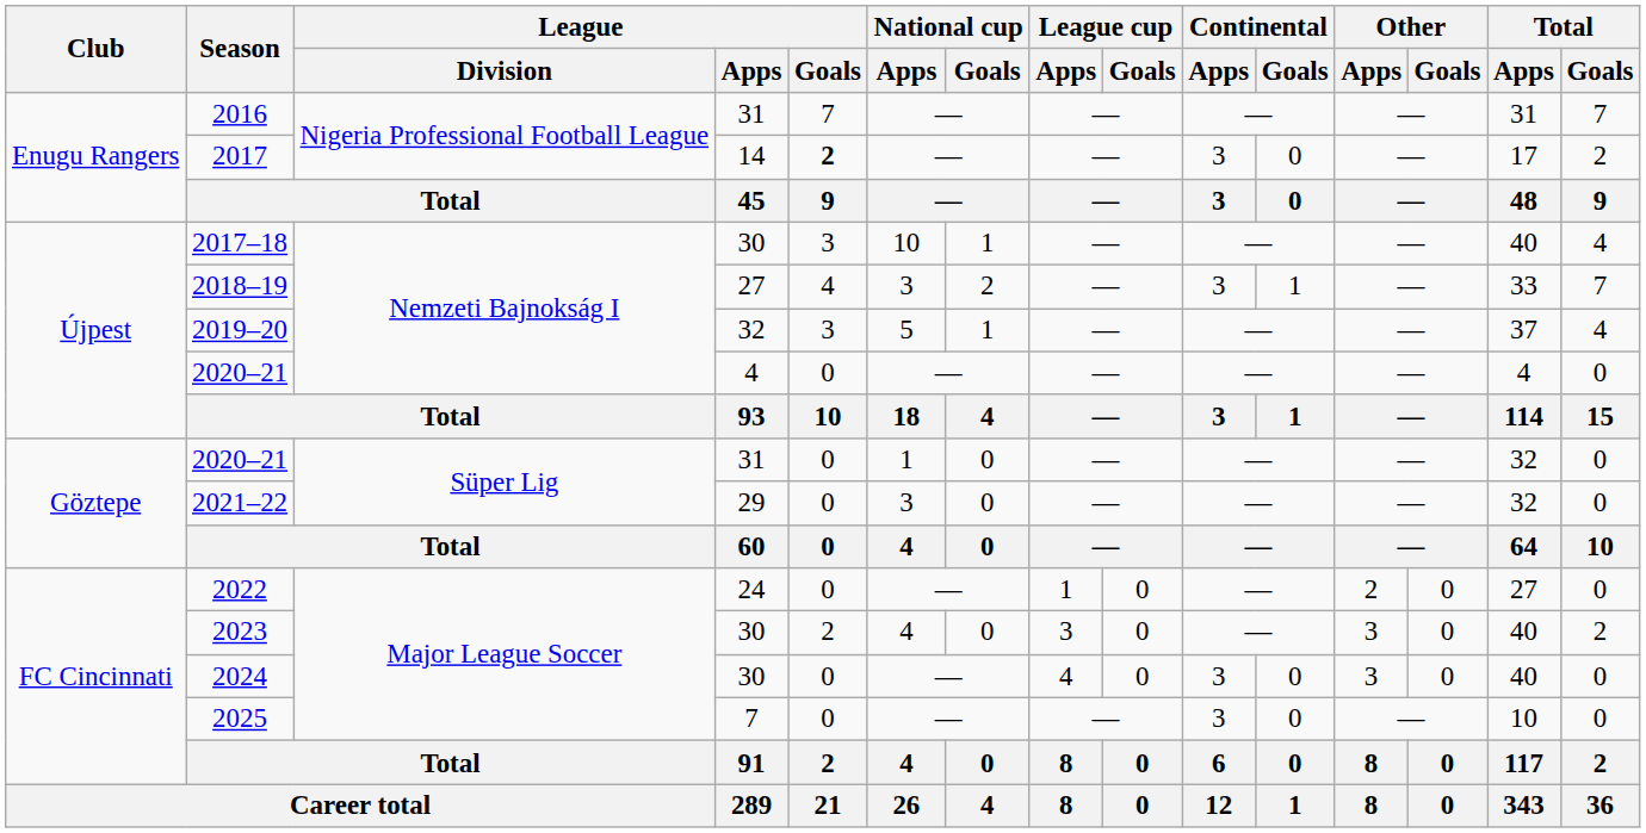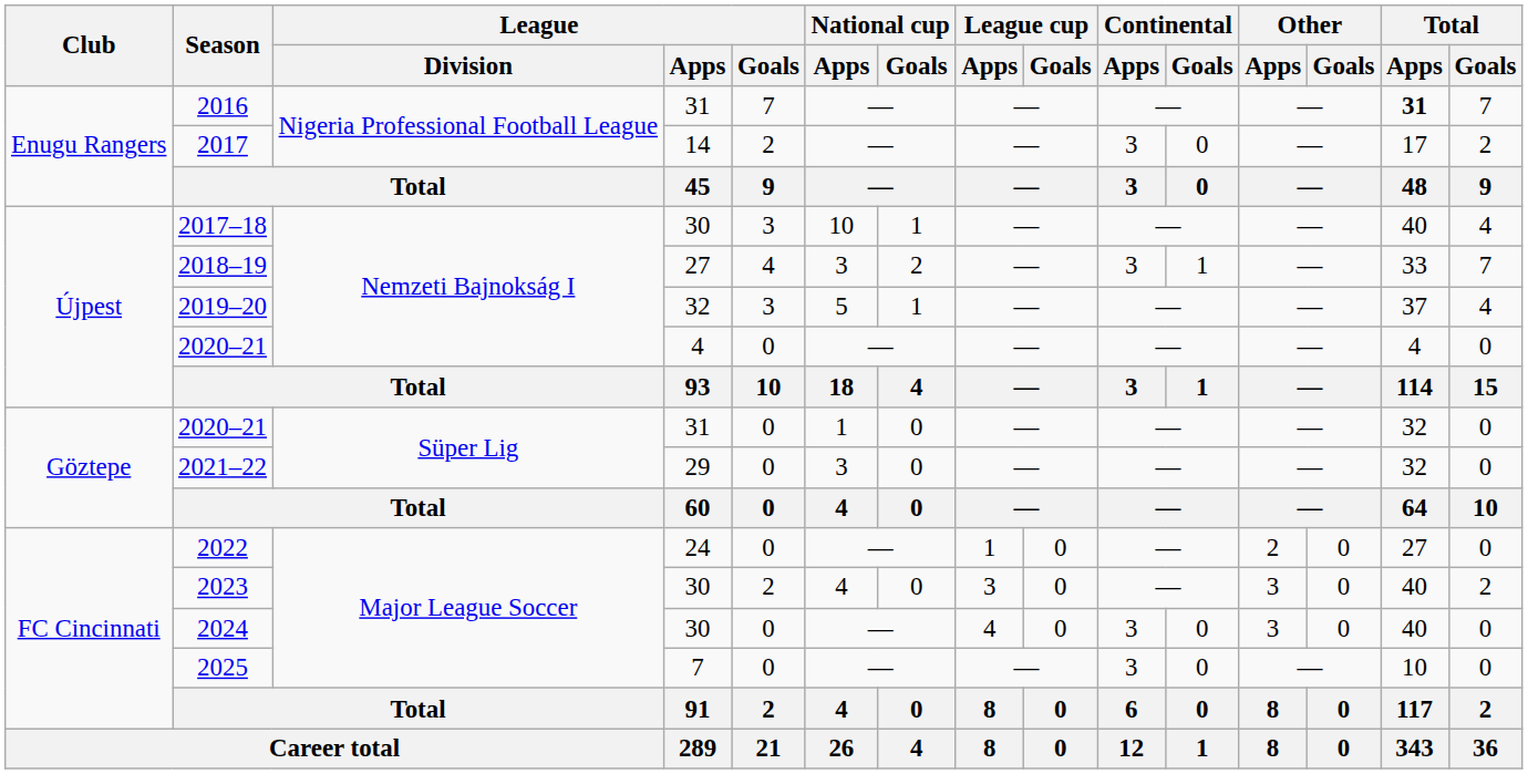2016 | Total / Apps: normal -> bold
2017 | League / Goals: bold -> normal
